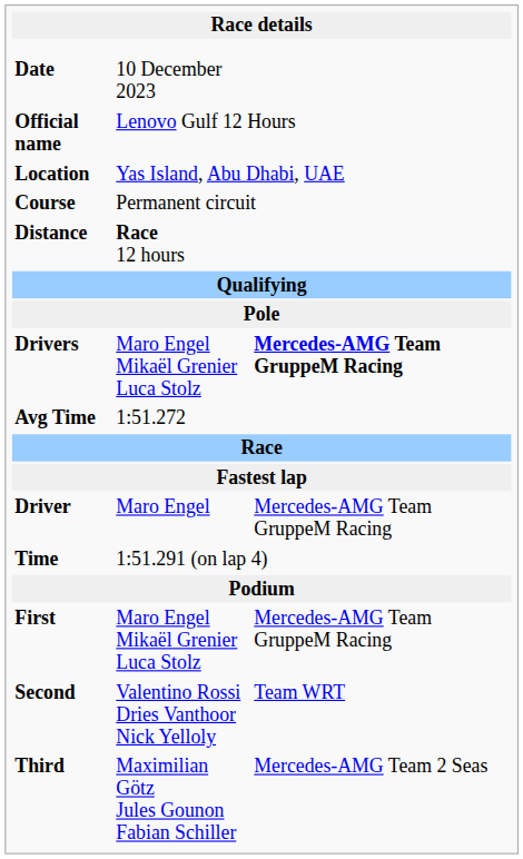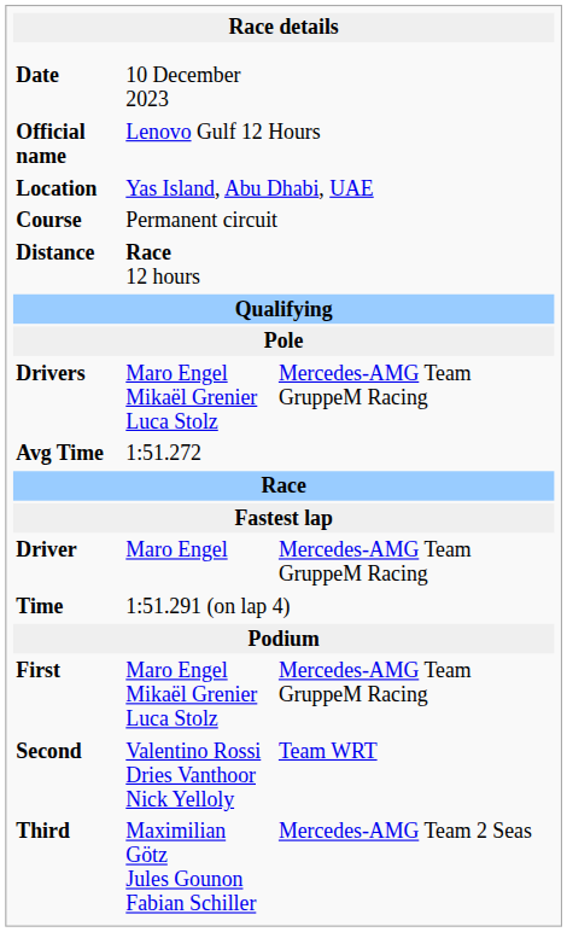Drivers | column 3: bold -> normal
